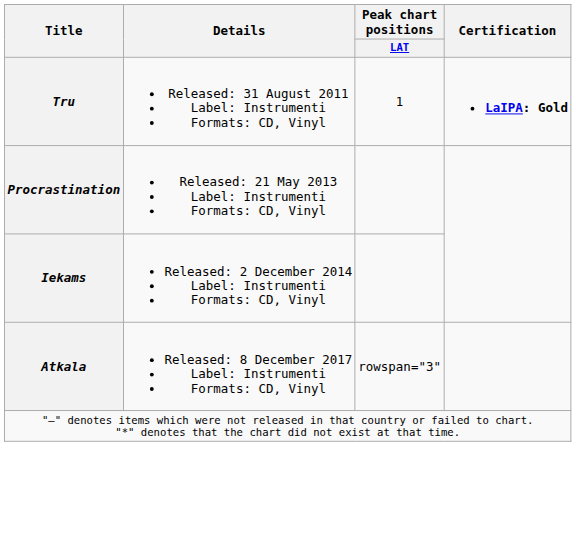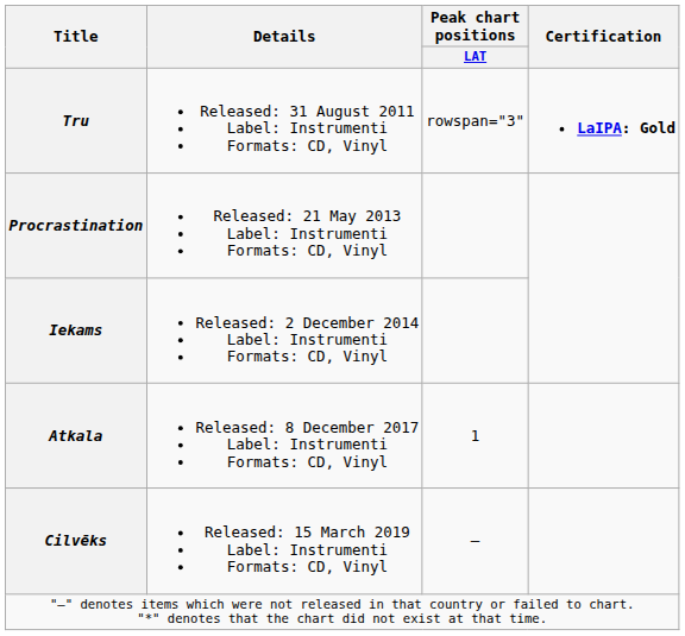Tru | Peak chart positions / LAT: 1 -> rowspan="3"
Atkala | Peak chart positions / LAT: rowspan="3" -> 1
+ row: Cilvēks | Released: 15 March 2019 Label: Instrumenti Formats: CD, Vinyl | —
